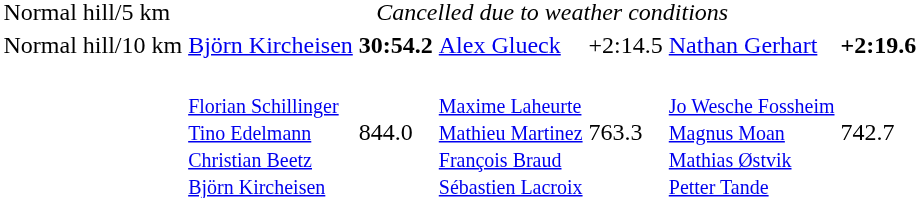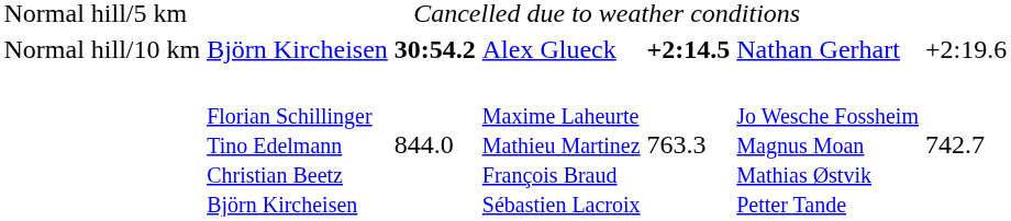Normal hill/10 km | column 5: normal -> bold
Normal hill/10 km | column 7: bold -> normal
